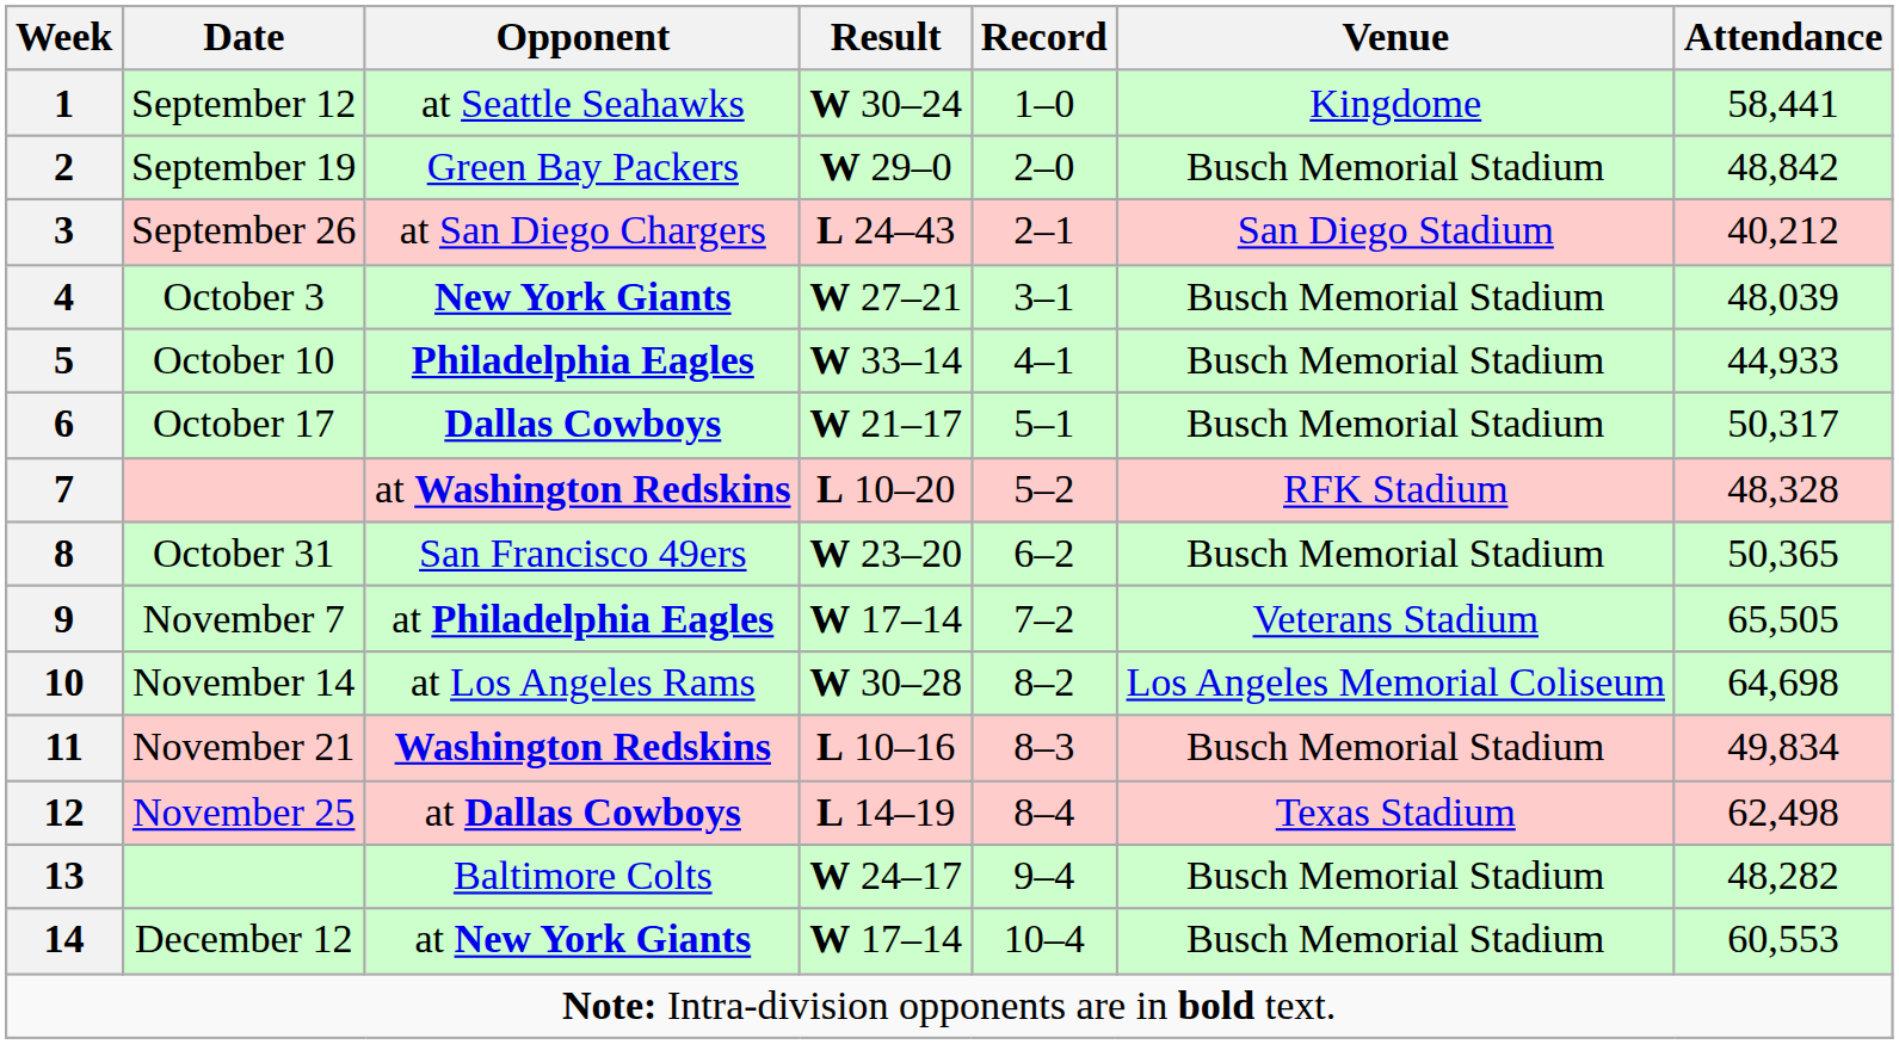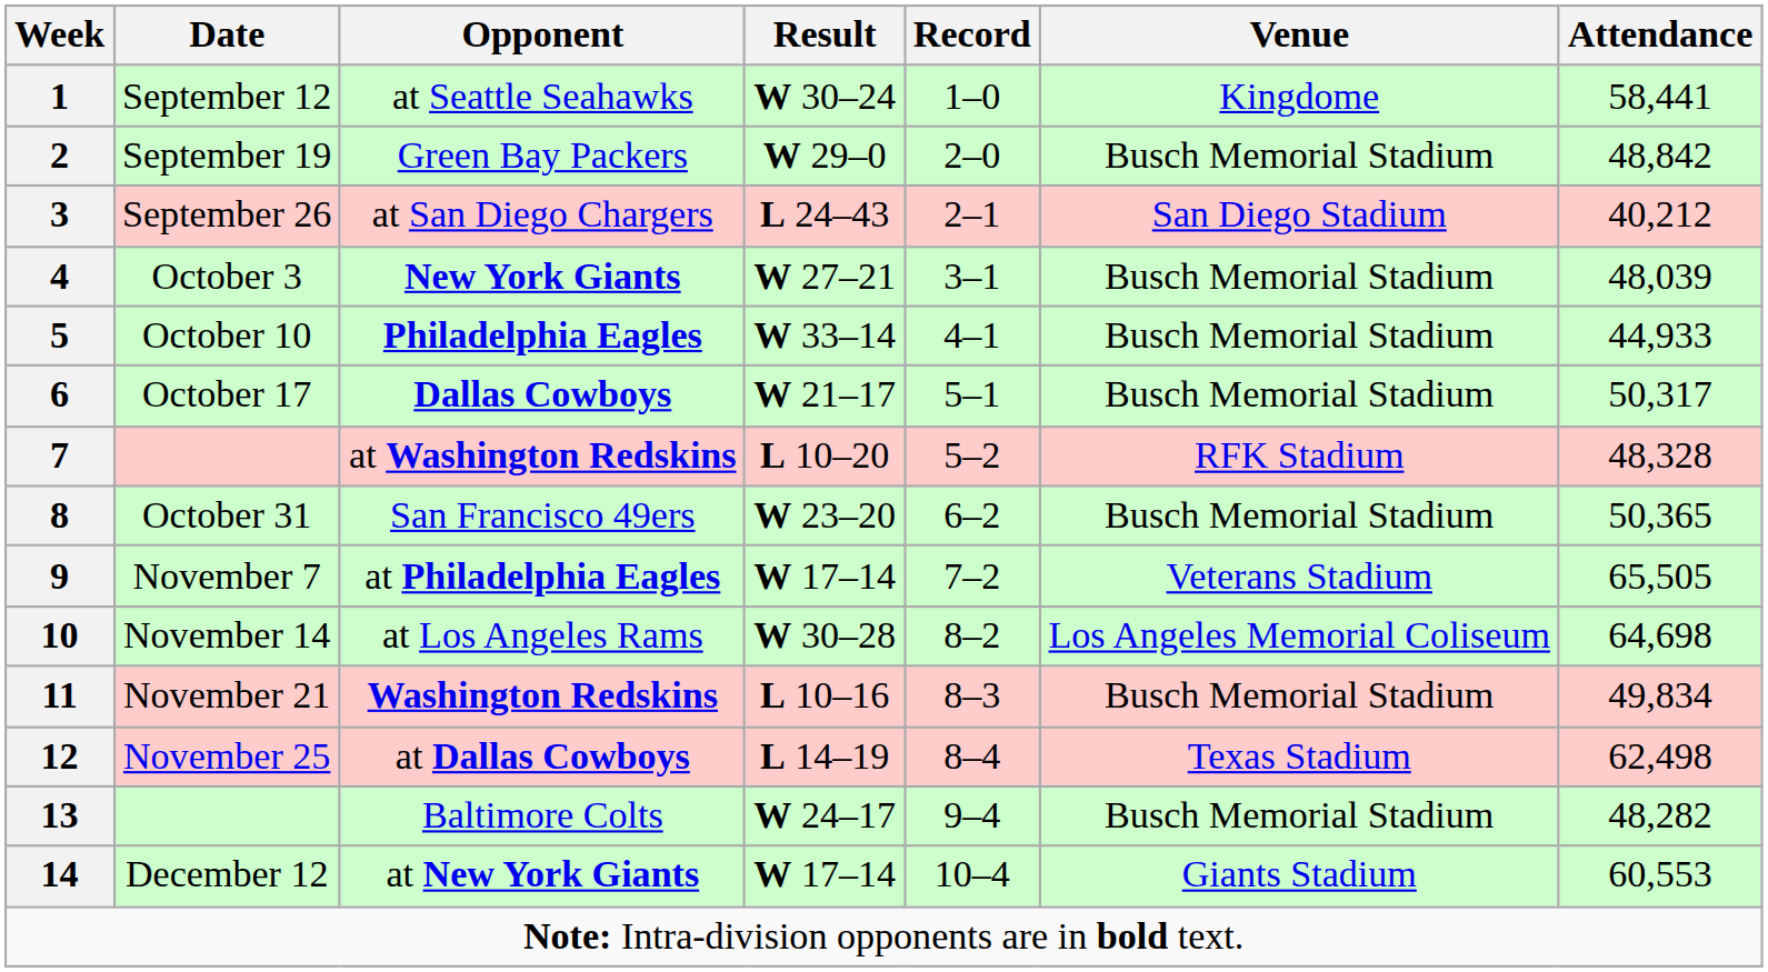14 | Venue: Busch Memorial Stadium -> Giants Stadium
